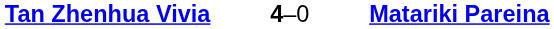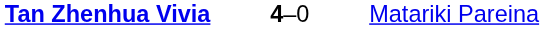Tan Zhenhua Vivia | column 3: bold -> normal
